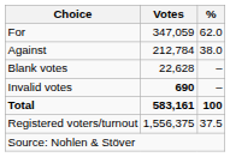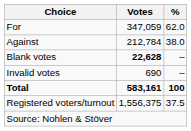Blank votes | Votes: normal -> bold
Invalid votes | Votes: bold -> normal
